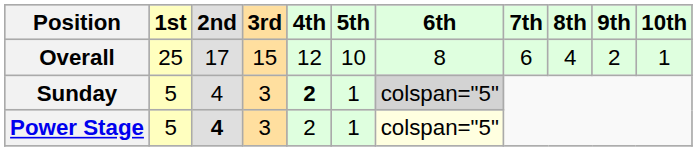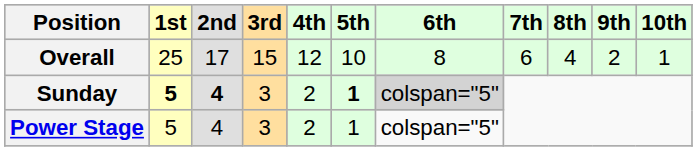Sunday | 1st: normal -> bold
Sunday | 2nd: normal -> bold
Sunday | 4th: bold -> normal
Sunday | 5th: normal -> bold
Power Stage | 2nd: bold -> normal
Power Stage | 6th: lightyellow background -> no background
